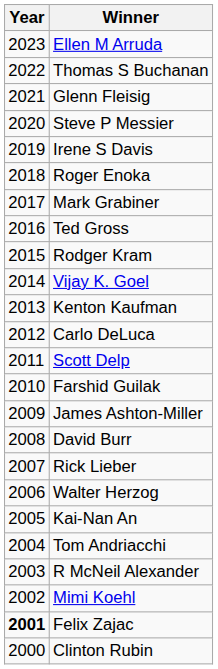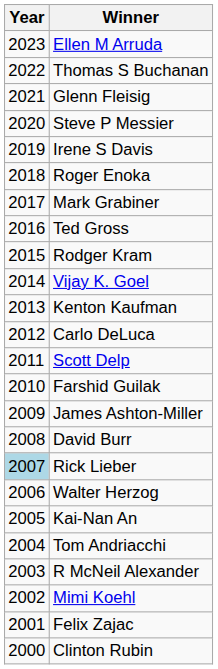Rick Lieber | Year: no background -> lightblue background
Felix Zajac | Year: bold -> normal
